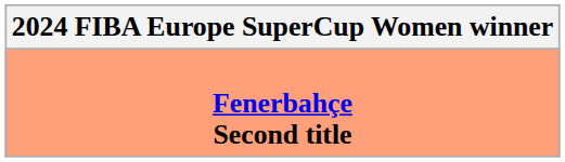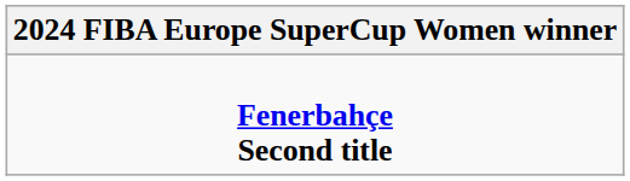row 2 | column 1: lightsalmon background -> no background
